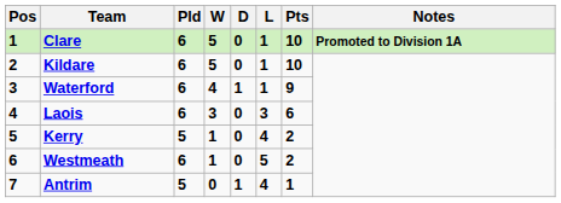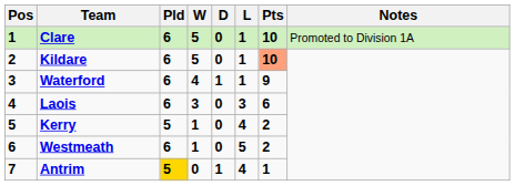Clare | Notes: bold -> normal
Kildare | Pts: no background -> lightsalmon background
Antrim | Pld: no background -> gold background
